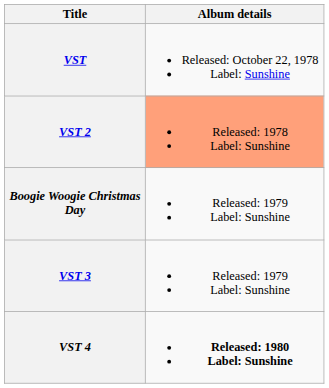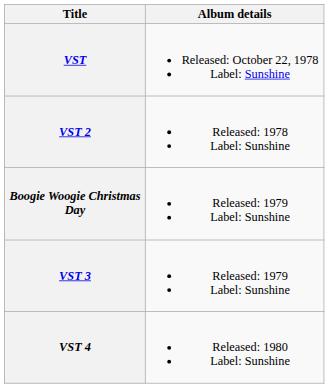VST 2 | Album details: lightsalmon background -> no background
VST 4 | Album details: bold -> normal
